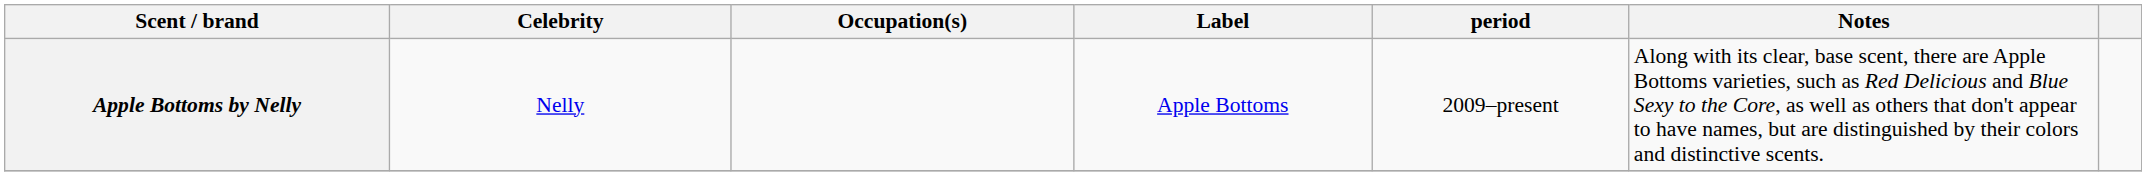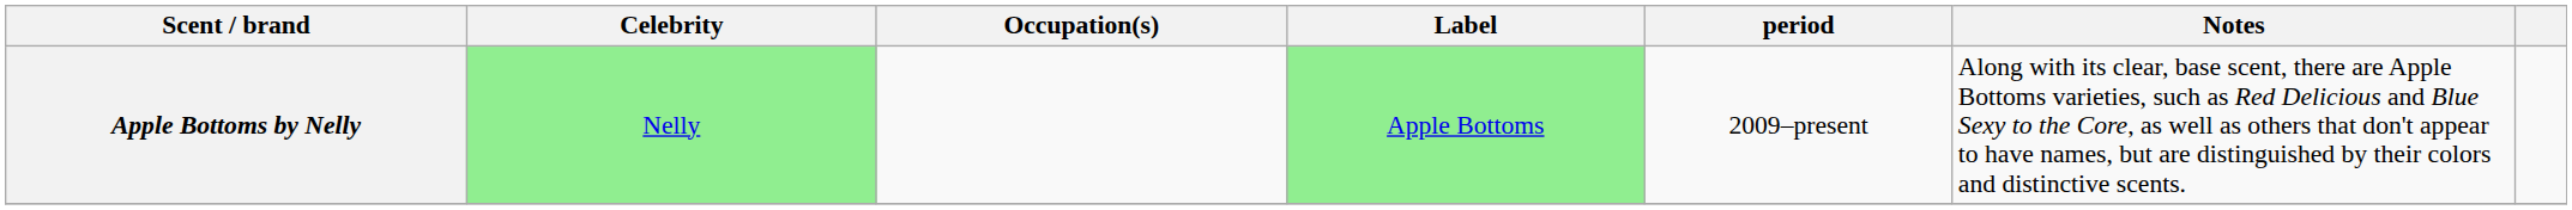Apple Bottoms by Nelly | Celebrity: no background -> lightgreen background
Apple Bottoms by Nelly | Label: no background -> lightgreen background
